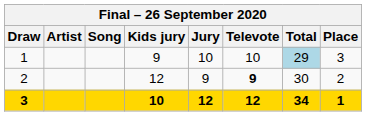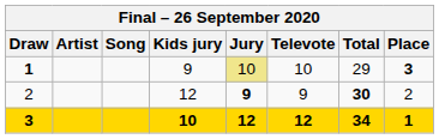row 3 | Draw: normal -> bold
row 3 | Jury: no background -> khaki background
row 3 | Total: lightblue background -> no background
row 3 | Place: normal -> bold
row 4 | Jury: normal -> bold
row 4 | Televote: bold -> normal
row 4 | Total: normal -> bold
